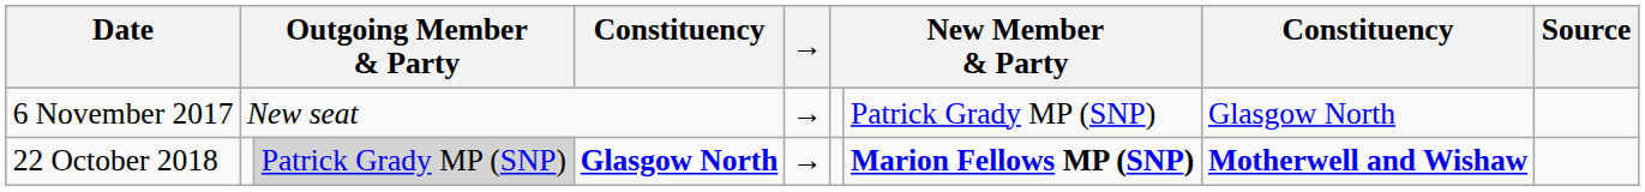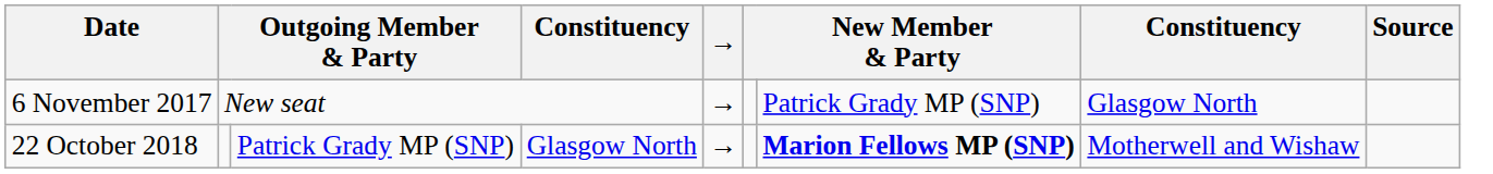22 October 2018 | column 3: lightgrey background -> no background
22 October 2018 | column 4: bold -> normal
22 October 2018 | column 8: bold -> normal
